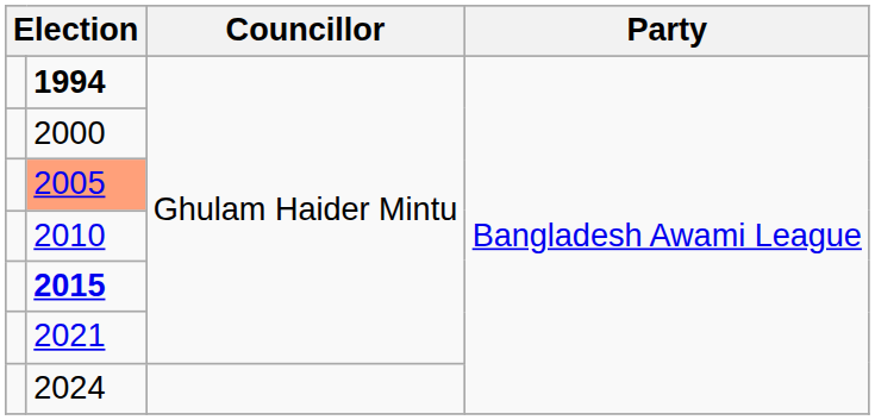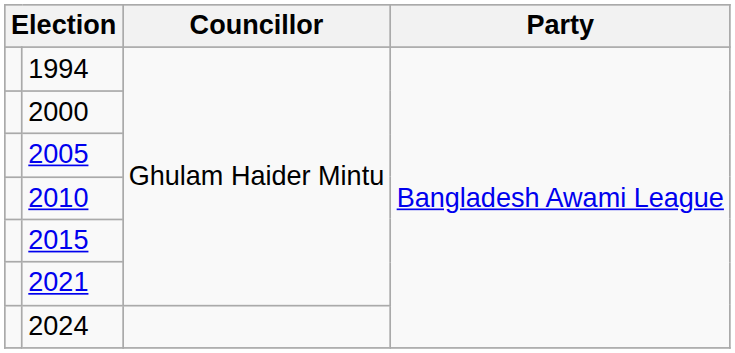1994 | column 2: bold -> normal
2005 | column 2: lightsalmon background -> no background
2015 | column 2: bold -> normal
